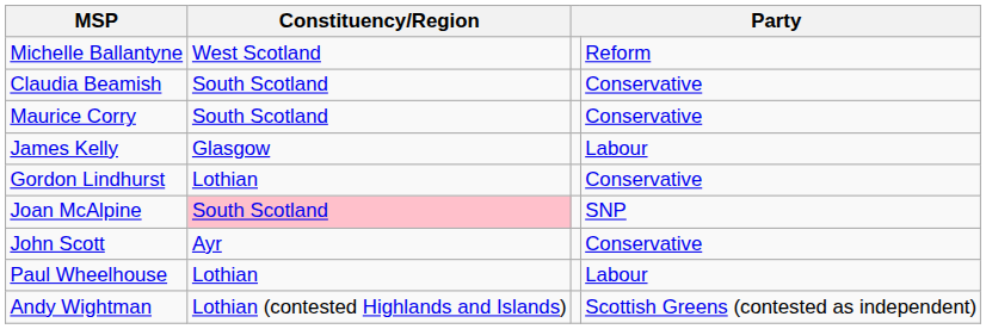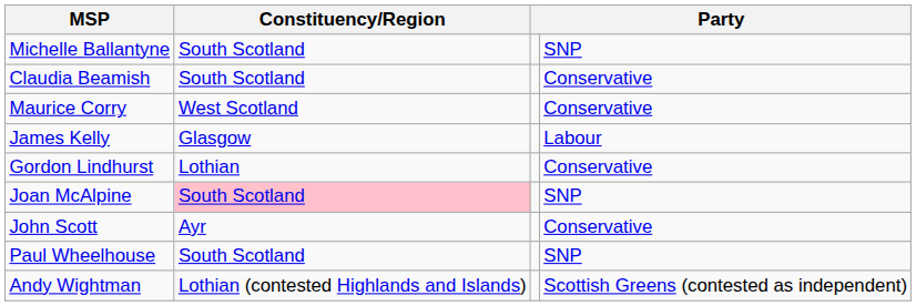Michelle Ballantyne | Constituency/Region: West Scotland -> South Scotland
Michelle Ballantyne | column 4: Reform -> SNP
Maurice Corry | Constituency/Region: South Scotland -> West Scotland
Paul Wheelhouse | Constituency/Region: Lothian -> South Scotland
Paul Wheelhouse | column 4: Labour -> SNP
